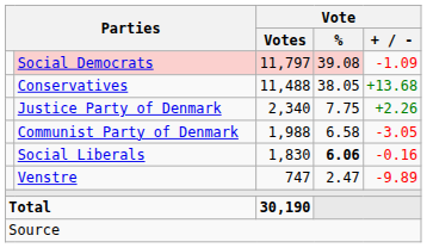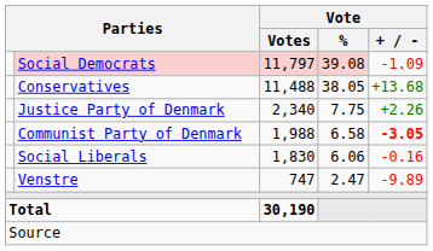Communist Party of Denmark | Vote / + / -: normal -> bold
Social Liberals | Vote / %: bold -> normal
